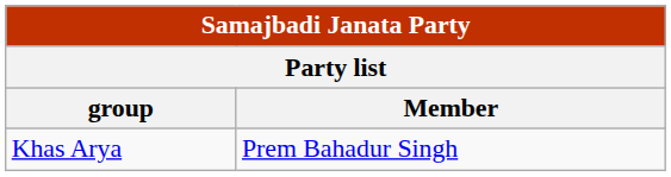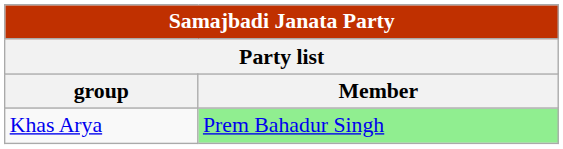Khas Arya | Member: no background -> lightgreen background
